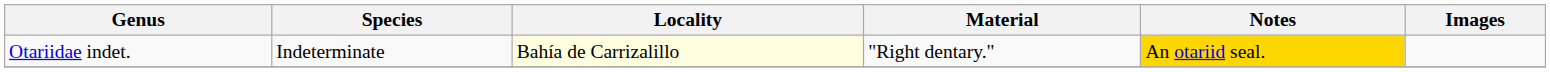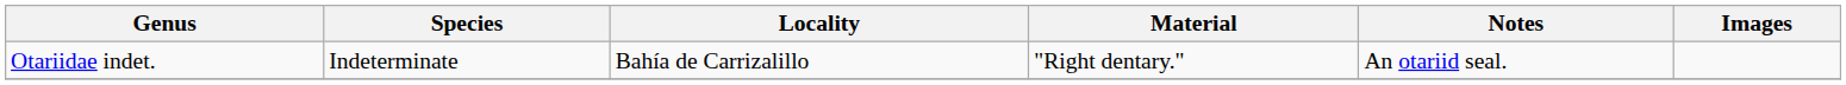Otariidae indet. | Locality: lightyellow background -> no background
Otariidae indet. | Notes: gold background -> no background
